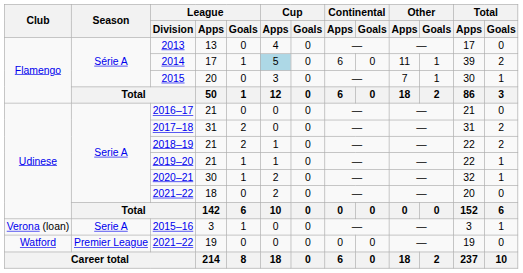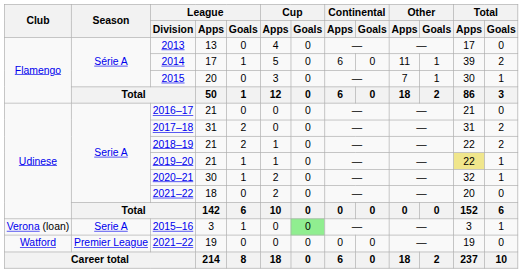2014 | Cup / Apps: lightblue background -> no background
2019–20 | Total / Apps: no background -> khaki background
2015–16 | Cup / Goals: no background -> lightgreen background
